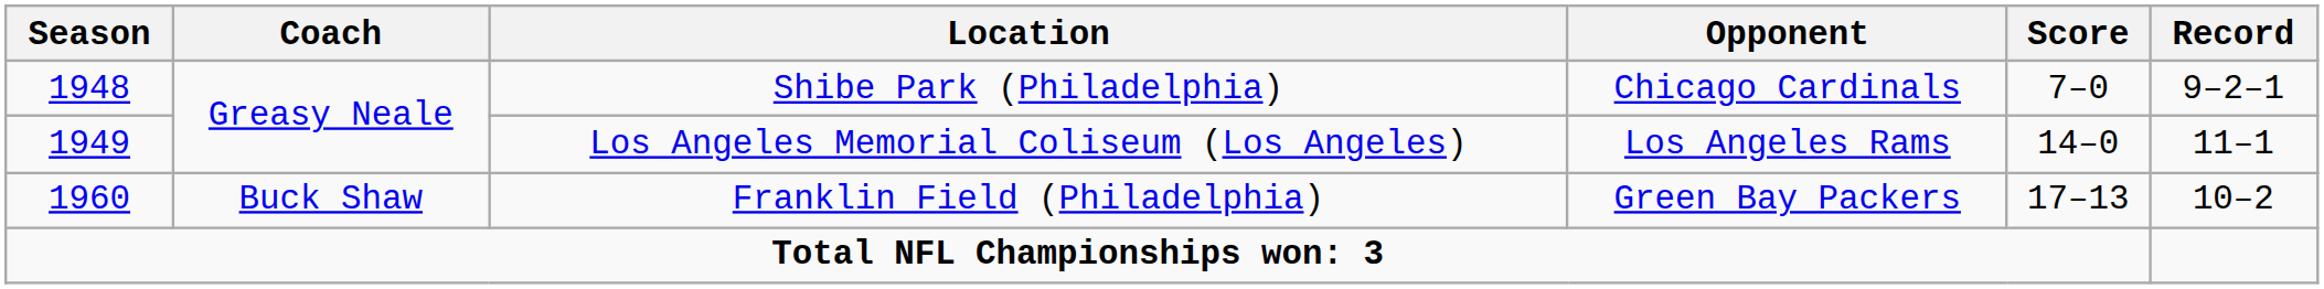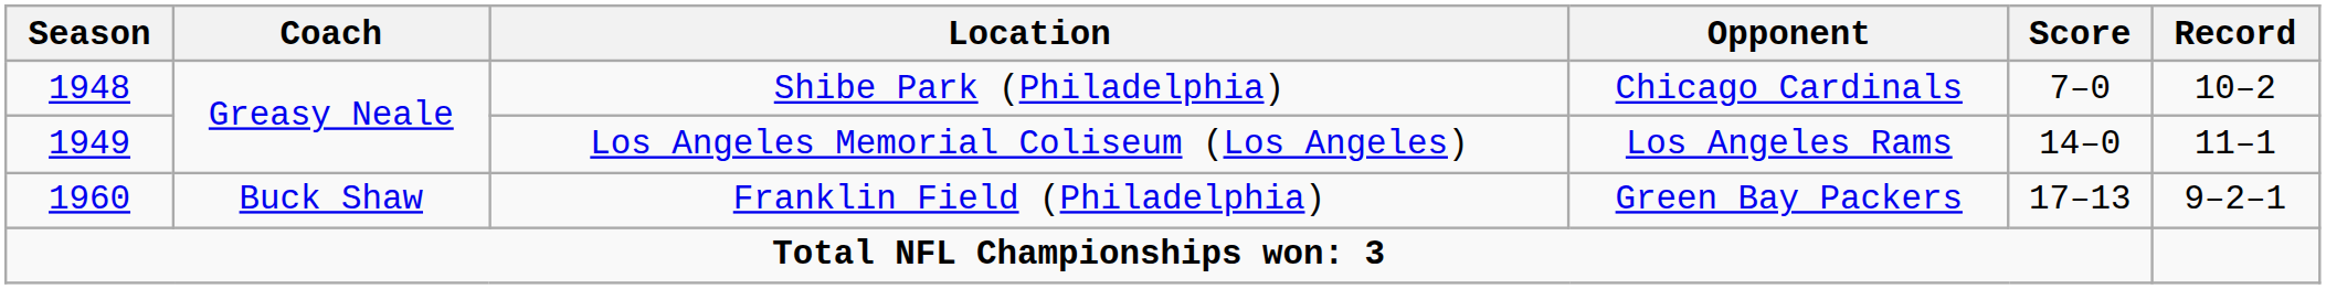Shibe Park (Philadelphia) | Record: 9–2–1 -> 10–2
Franklin Field (Philadelphia) | Record: 10–2 -> 9–2–1
